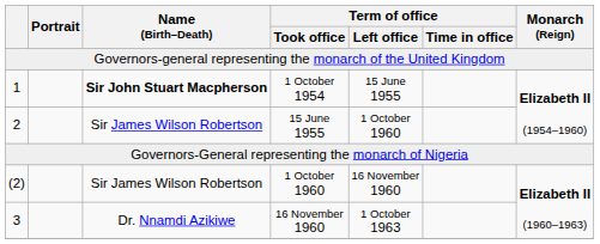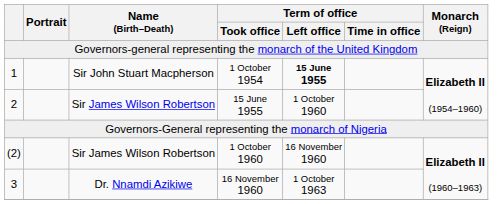1 October 1954 | Name (Birth–Death): bold -> normal
1 October 1954 | Term of office / Left office: normal -> bold
